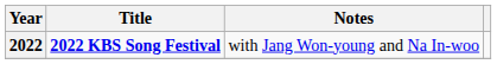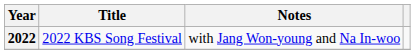2022 | Title: bold -> normal
